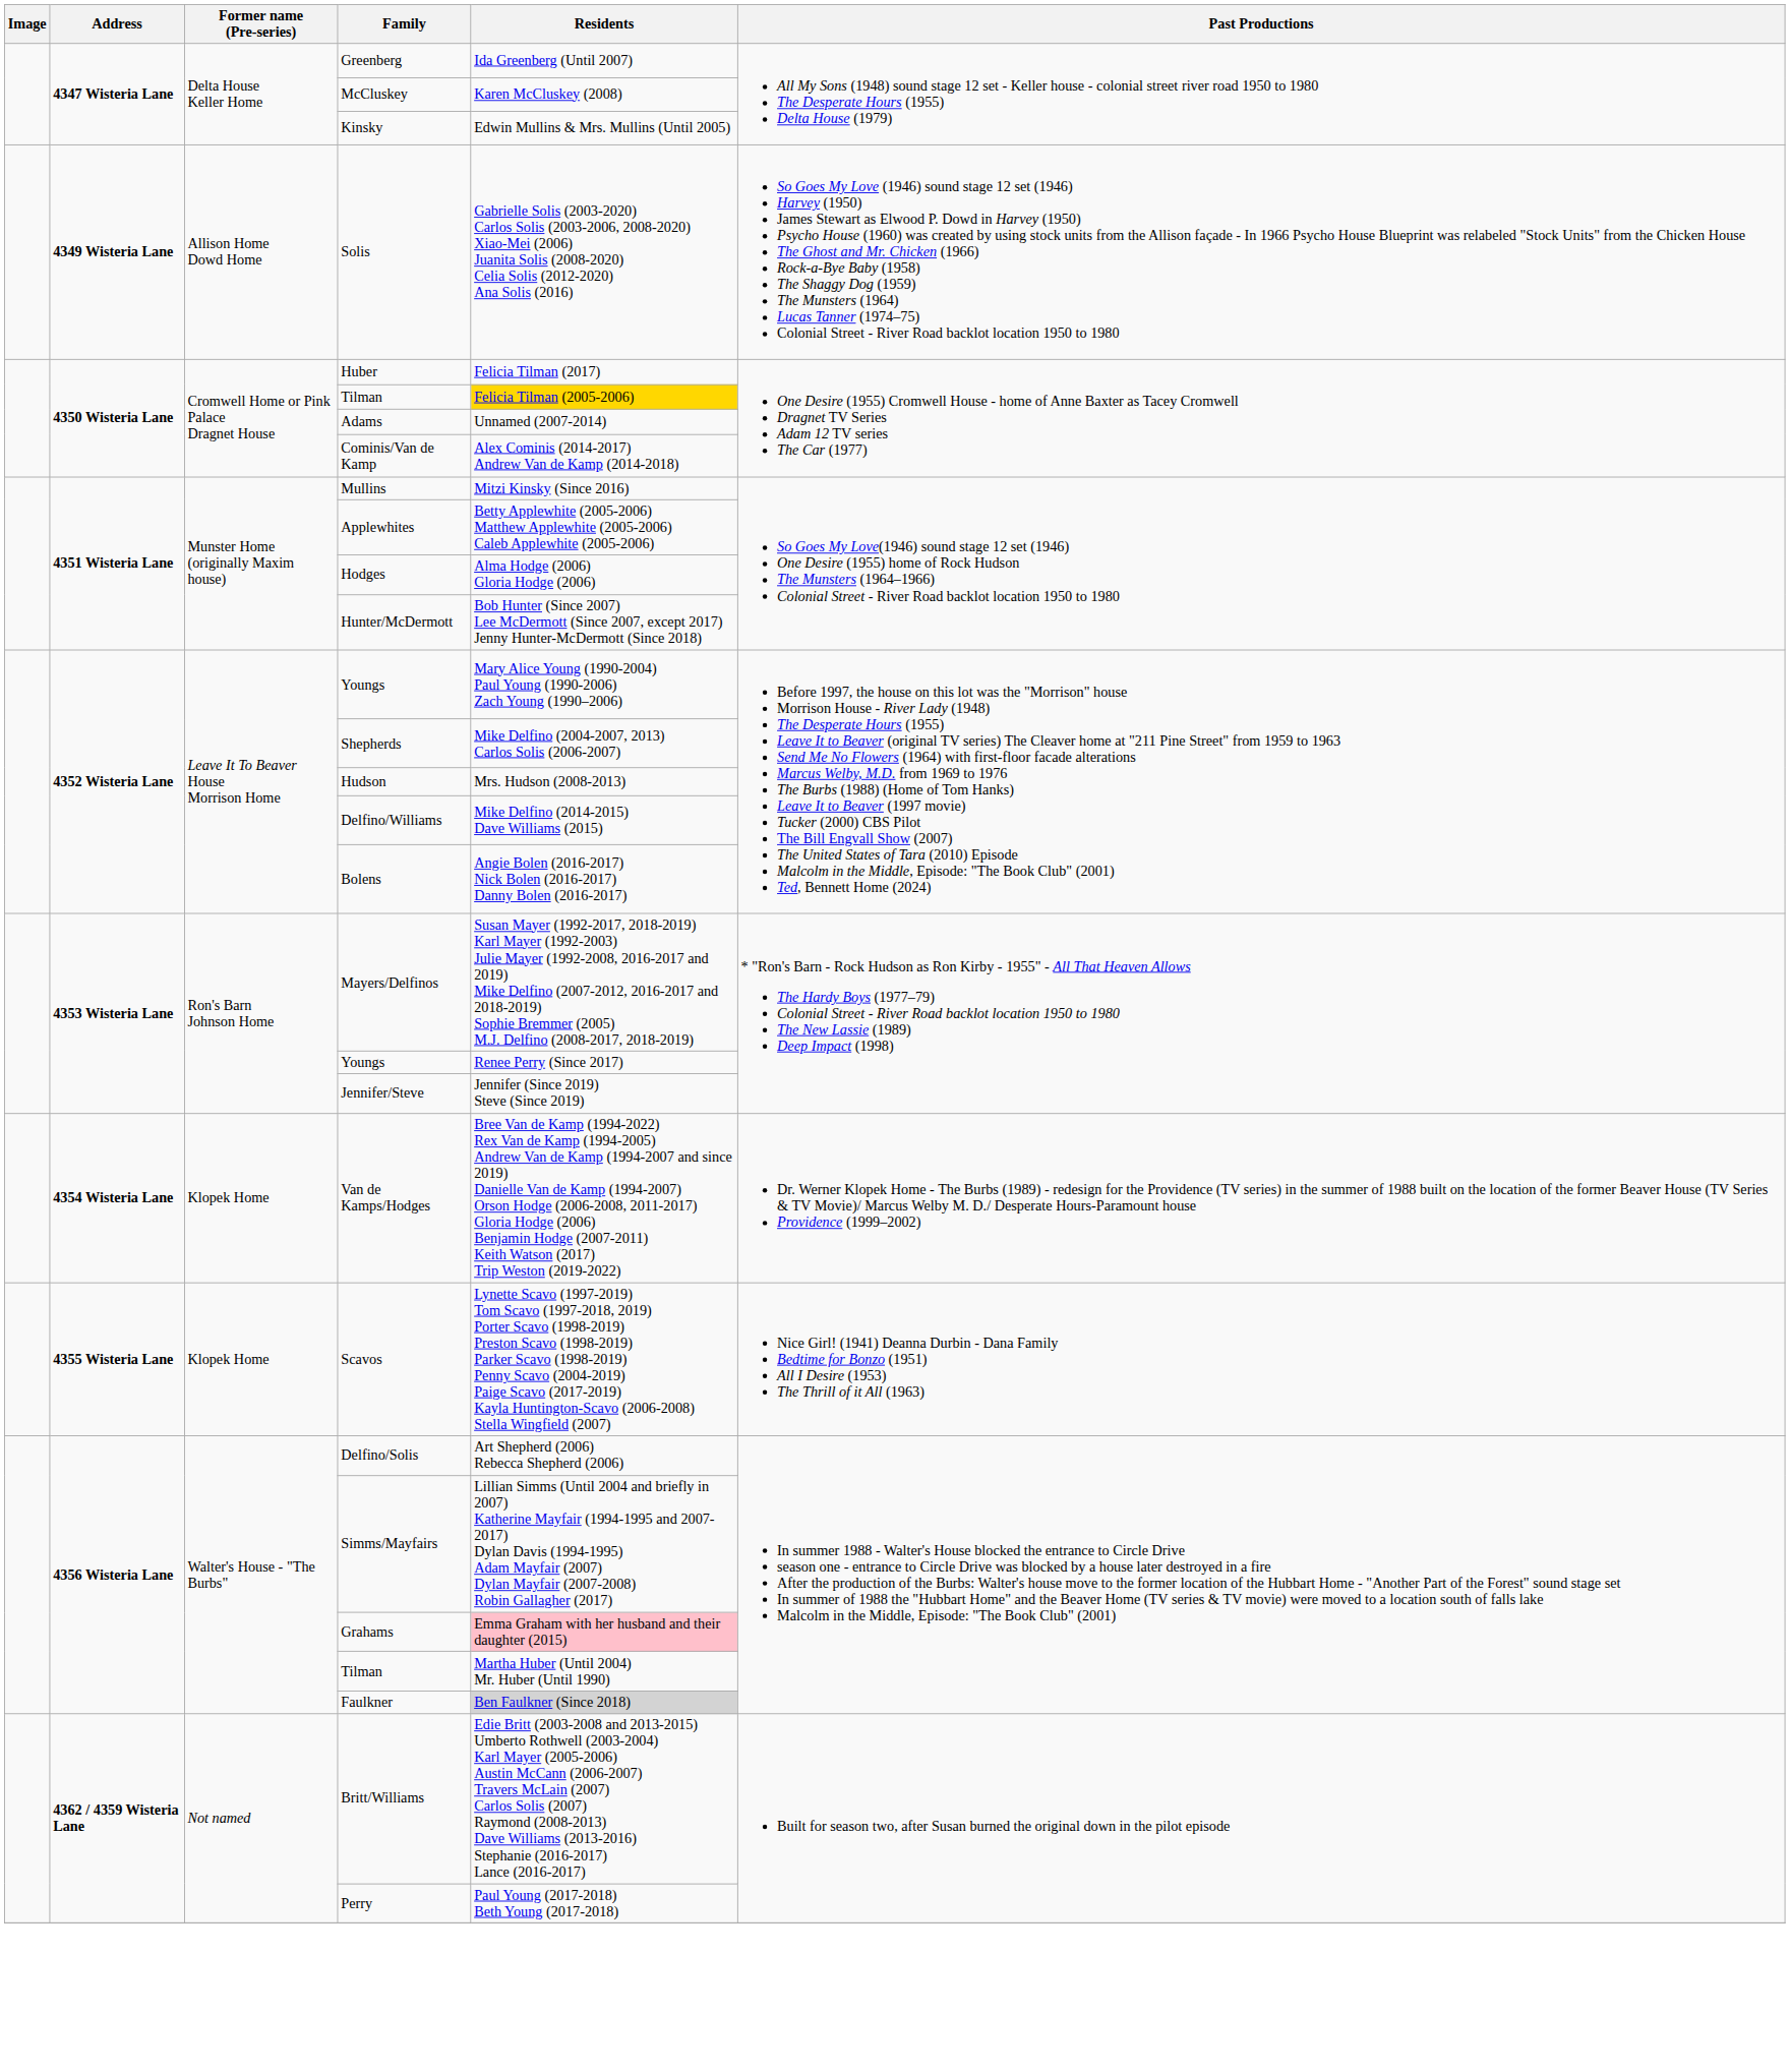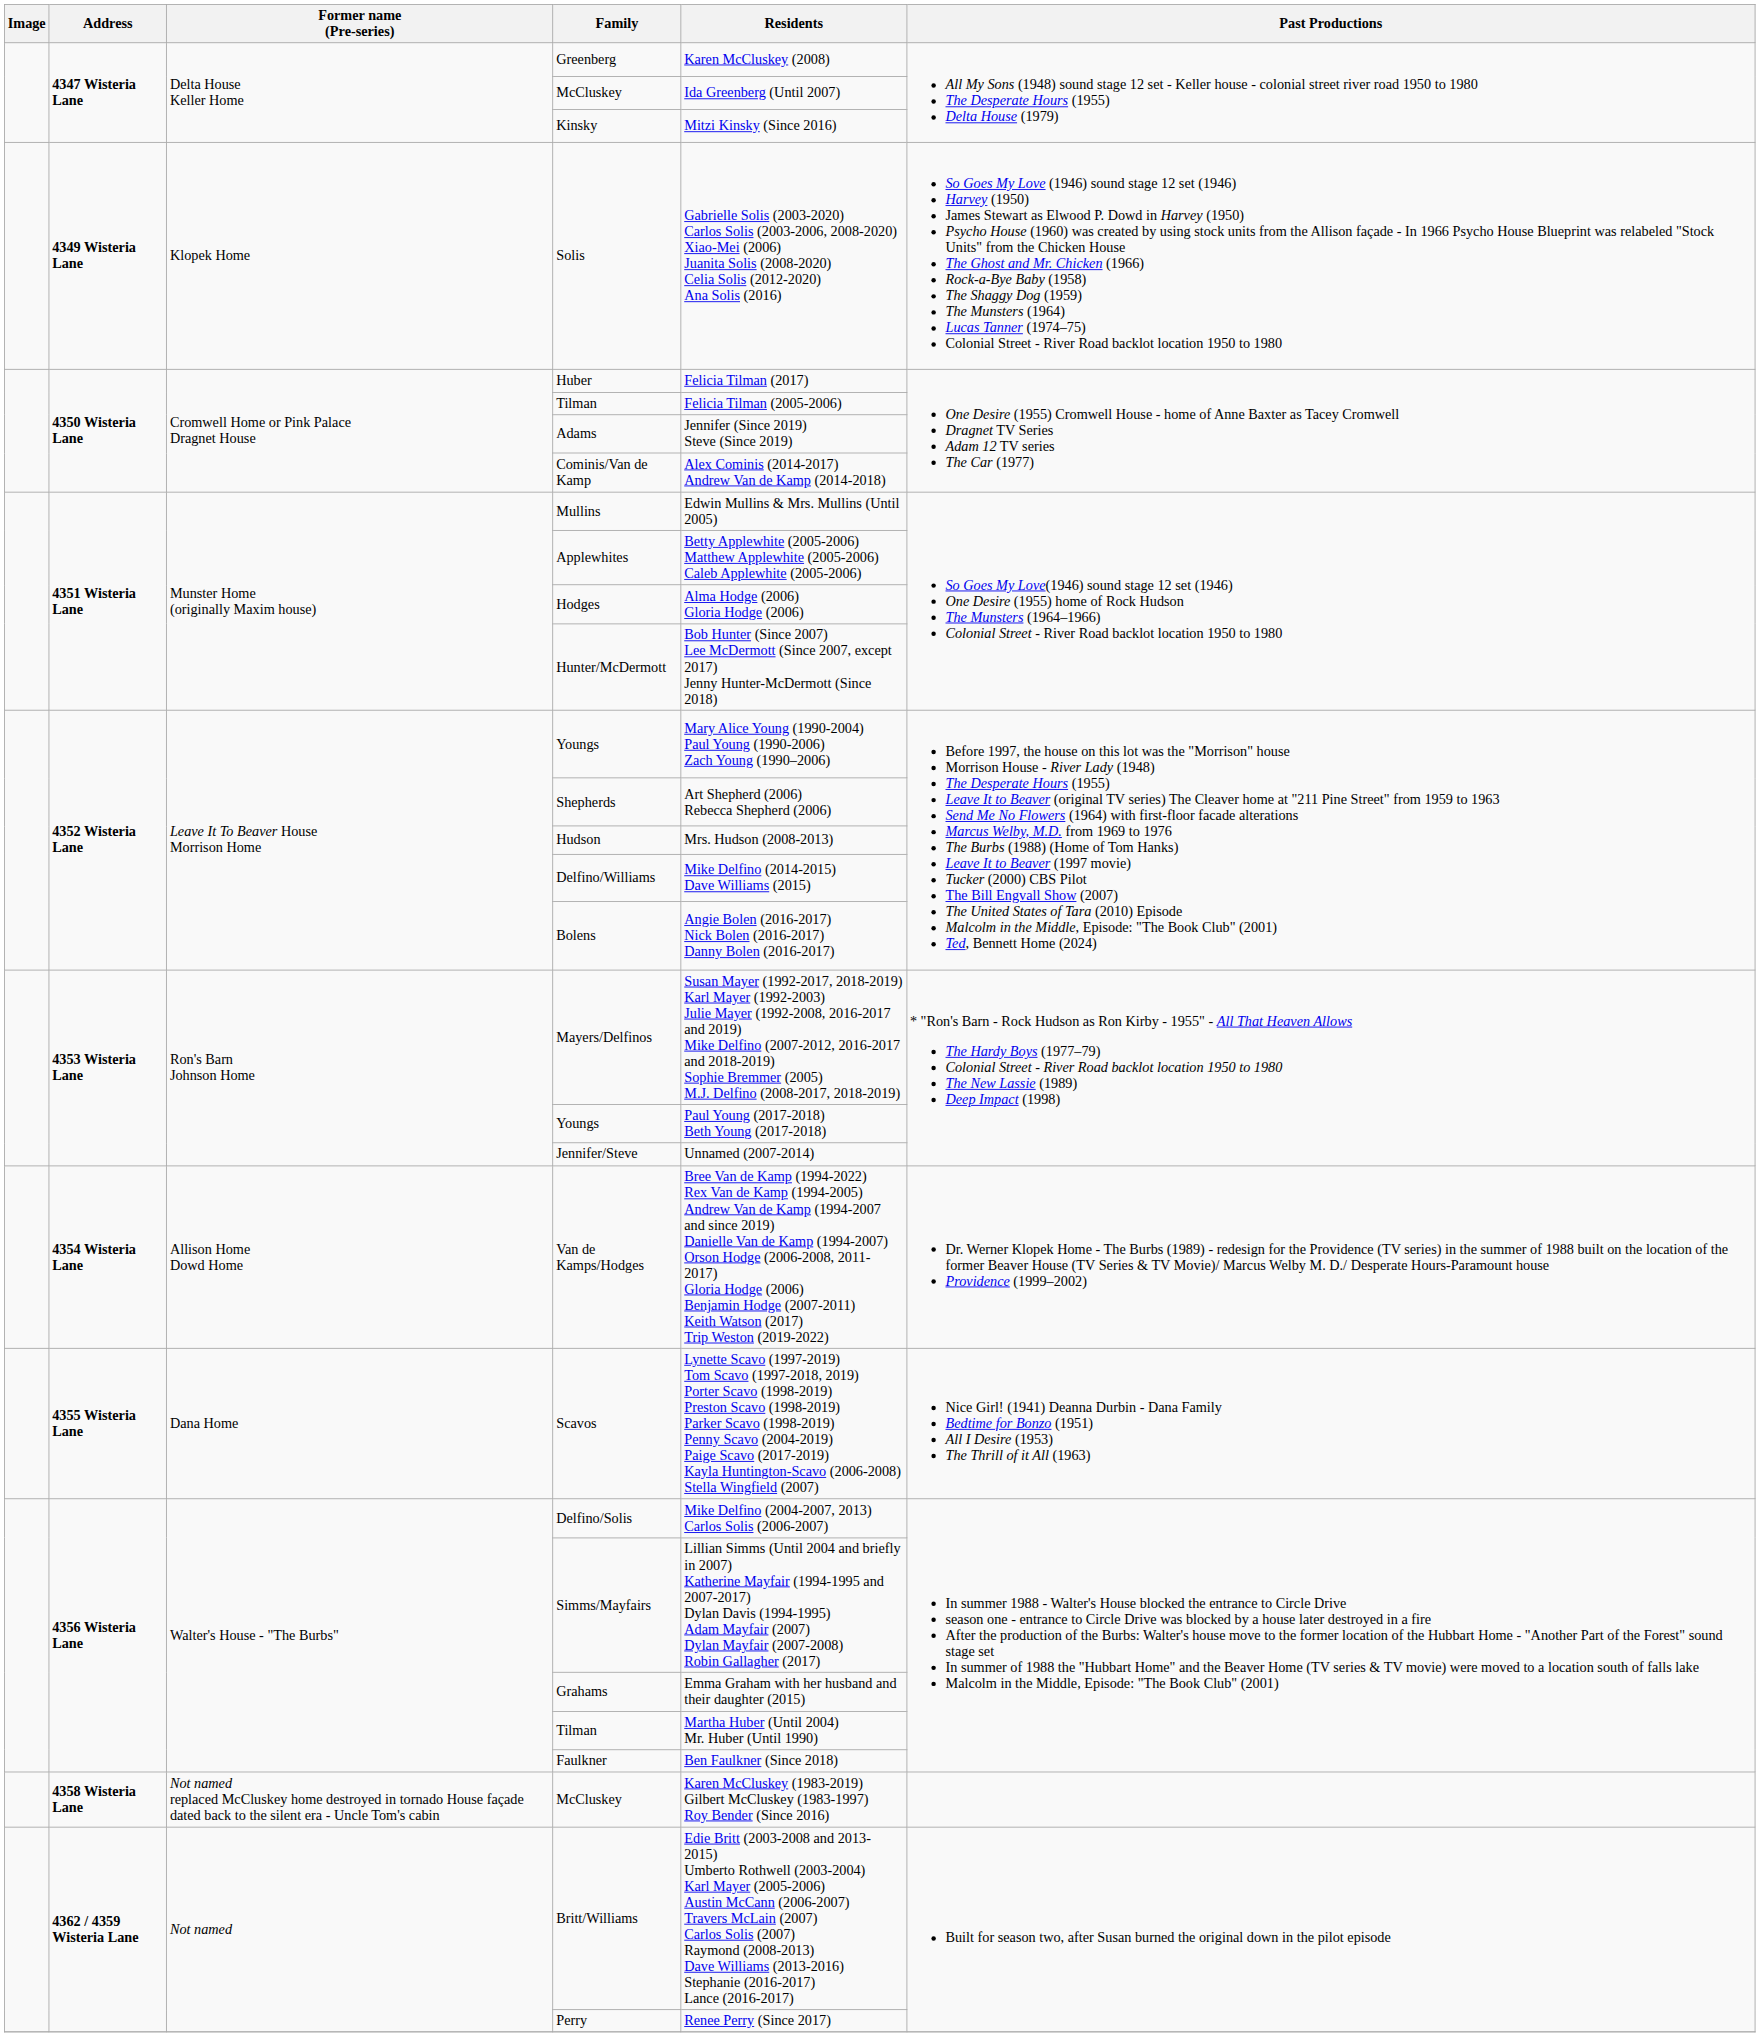Greenberg | Residents: Ida Greenberg (Until 2007) -> Karen McCluskey (2008)
4347 Wisteria Lane / McCluskey | Residents: Karen McCluskey (2008) -> Ida Greenberg (Until 2007)
Kinsky | Residents: Edwin Mullins & Mrs. Mullins (Until 2005) -> Mitzi Kinsky (Since 2016)
Solis | Former name (Pre-series): Allison Home Dowd Home -> Klopek Home
4350 Wisteria Lane / Tilman | Residents: gold background -> no background
Adams | Residents: Unnamed (2007-2014) -> Jennifer (Since 2019) Steve (Since 2019)
Mullins | Residents: Mitzi Kinsky (Since 2016) -> Edwin Mullins & Mrs. Mullins (Until 2005)
Shepherds | Residents: Mike Delfino (2004-2007, 2013) Carlos Solis (2006-2007) -> Art Shepherd (2006) Rebecca Shepherd (2006)
4353 Wisteria Lane / Youngs | Residents: Renee Perry (Since 2017) -> Paul Young (2017-2018) Beth Young (2017-2018)
Jennifer/Steve | Residents: Jennifer (Since 2019) Steve (Since 2019) -> Unnamed (2007-2014)
Van de Kamps/Hodges | Former name (Pre-series): Klopek Home -> Allison Home Dowd Home
Scavos | Former name (Pre-series): Klopek Home -> Dana Home
Delfino/Solis | Residents: Art Shepherd (2006) Rebecca Shepherd (2006) -> Mike Delfino (2004-2007, 2013) Carlos Solis (2006-2007)
Grahams | Residents: pink background -> no background
Faulkner | Residents: lightgrey background -> no background
+ row: 4358 Wisteria Lane | Not named replaced McCluskey home destroyed in tornado House façade dated back to the silent era - Uncle Tom's cabin | McCluskey | Karen McCluskey (1983-2019) Gilbert McCluskey (1983-1997) Roy Bender (Since 2016)
Perry | Residents: Paul Young (2017-2018) Beth Young (2017-2018) -> Renee Perry (Since 2017)
